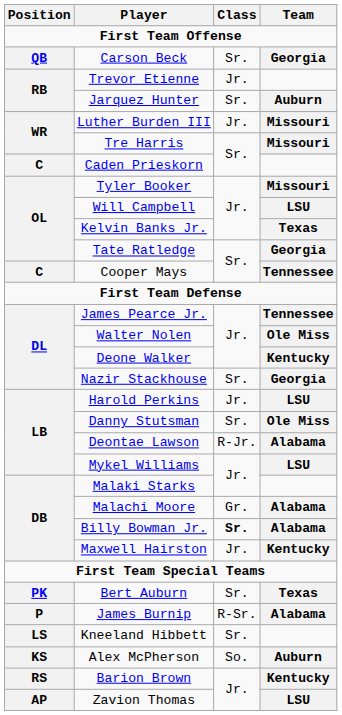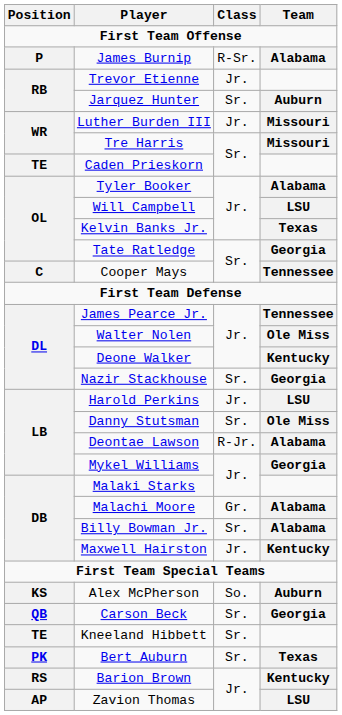rows swapped: Carson Beck <-> James Burnip
Caden Prieskorn | Position: C -> TE
Tyler Booker | Team: Missouri -> Alabama
Mykel Williams | Team: LSU -> Georgia
Billy Bowman Jr. | Class: bold -> normal
rows swapped: Bert Auburn <-> Alex McPherson
Kneeland Hibbett | Position: LS -> TE
